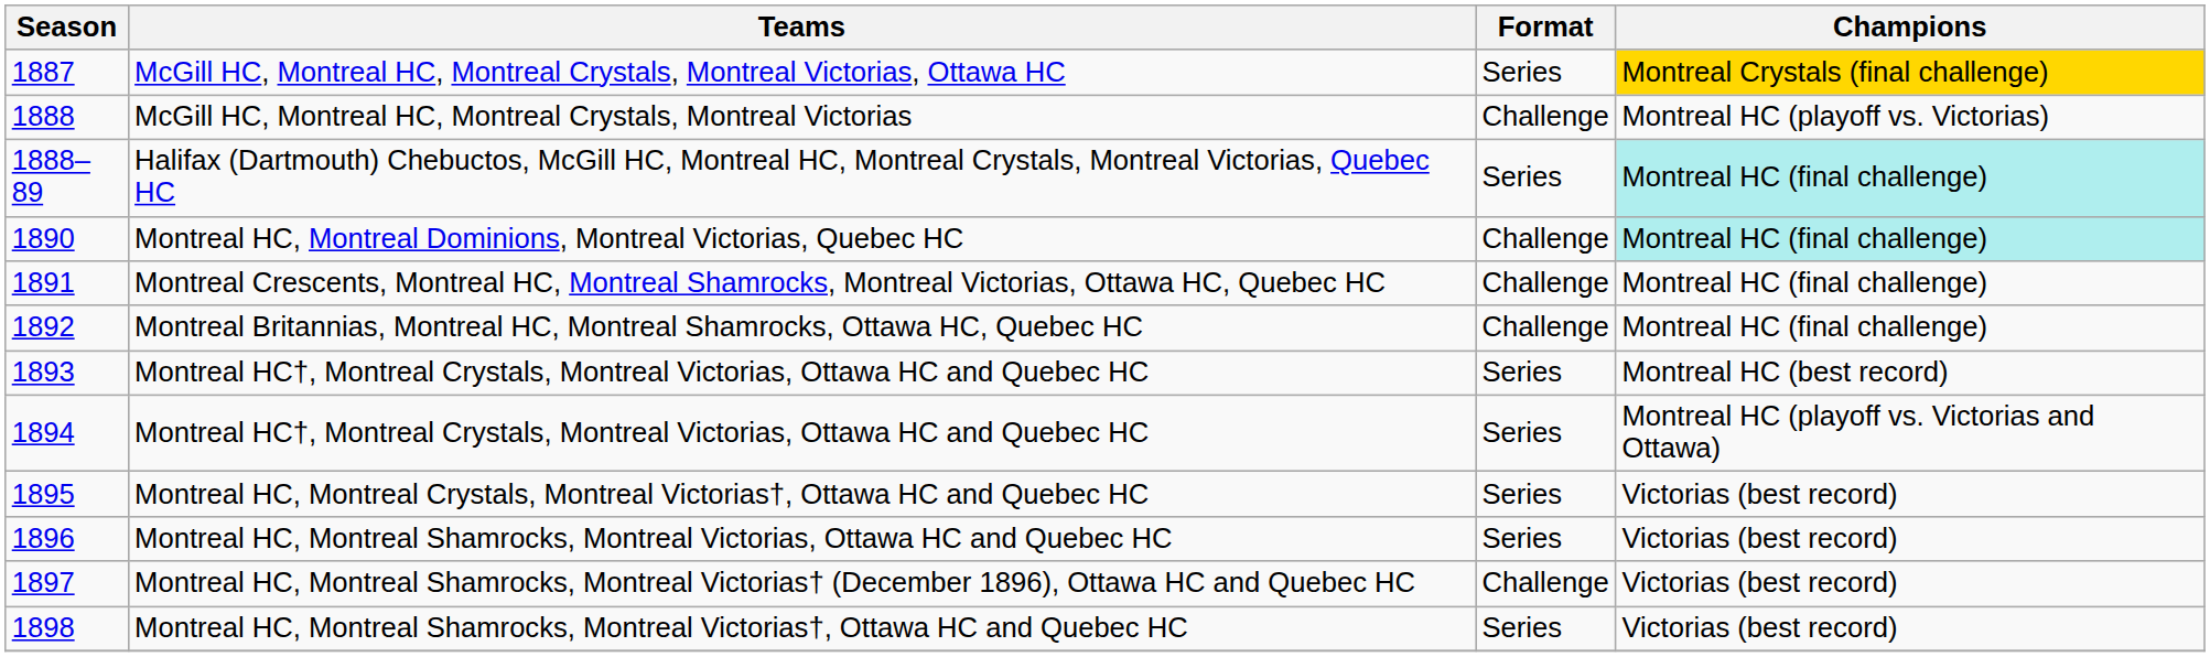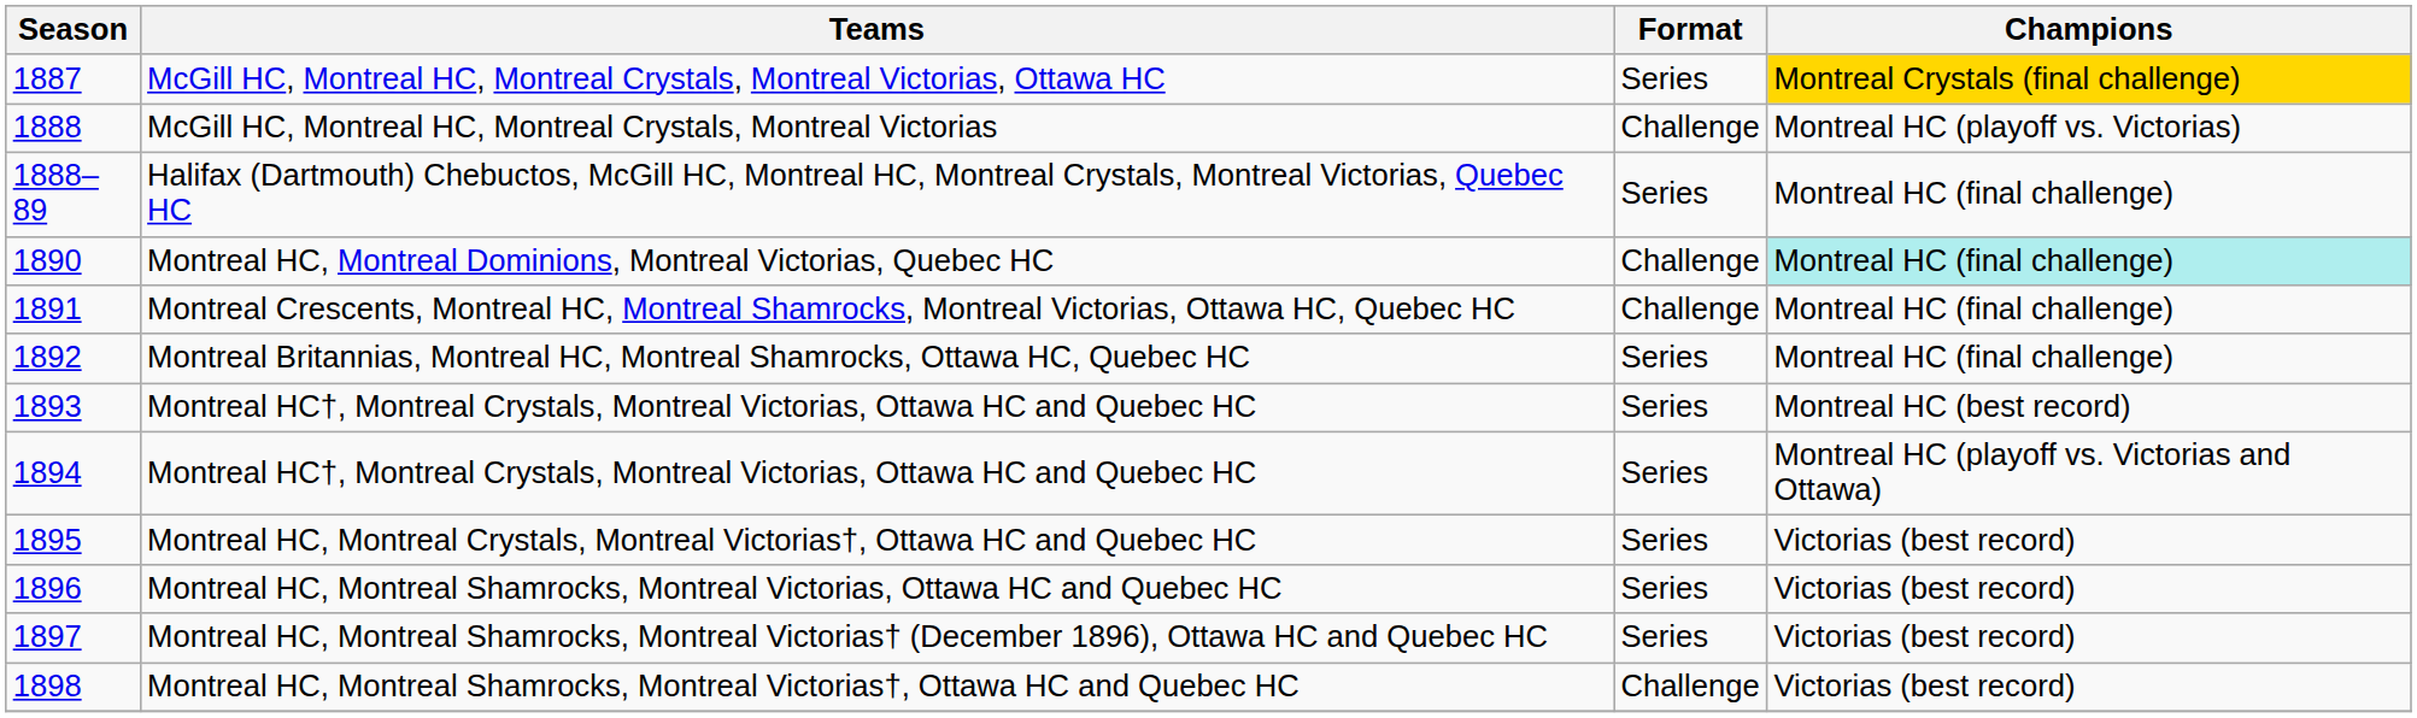row 4 | Champions: paleturquoise background -> no background
row 7 | Format: Challenge -> Series
row 12 | Format: Challenge -> Series
row 13 | Format: Series -> Challenge
